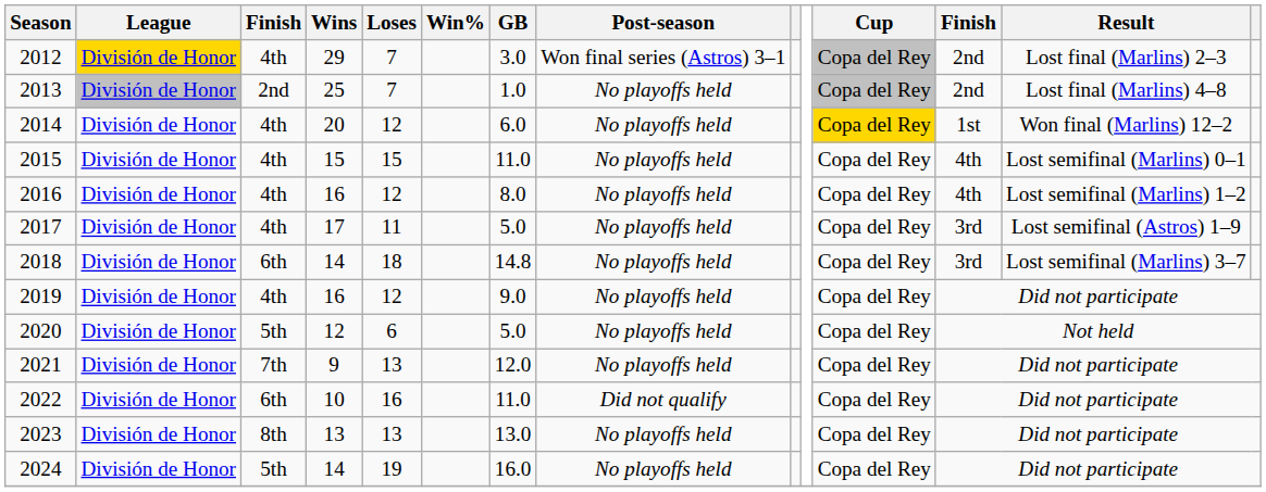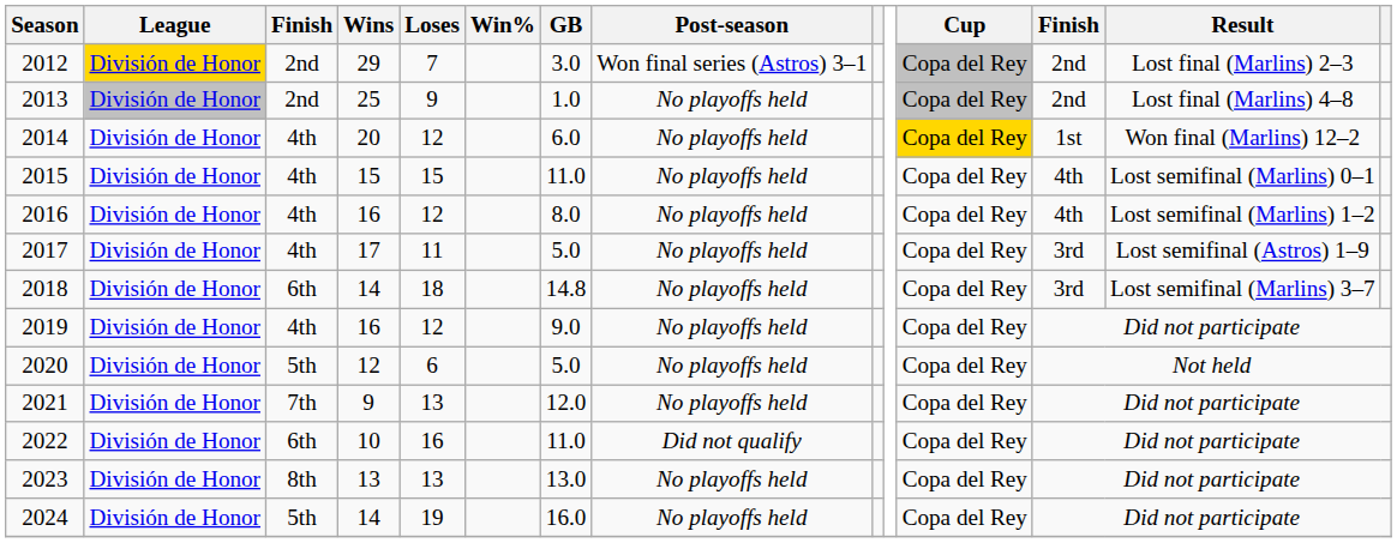2012 | column 3: 4th -> 2nd
2013 | Loses: 7 -> 9
